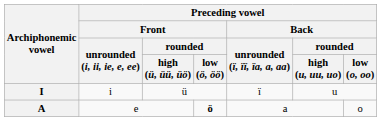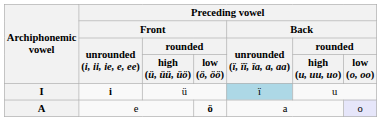I | Preceding vowel / Front / unrounded (i, ii, ie, e, ee): normal -> bold
I | Preceding vowel / Back / unrounded (ï, ïï, ïa, a, aa): no background -> lightblue background
A | Preceding vowel / Back / rounded / low (o, oo): no background -> lavender background
